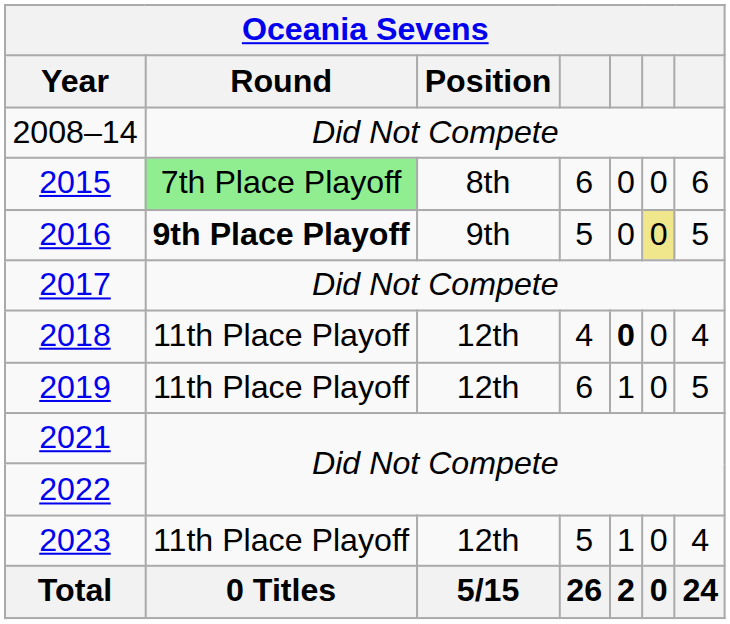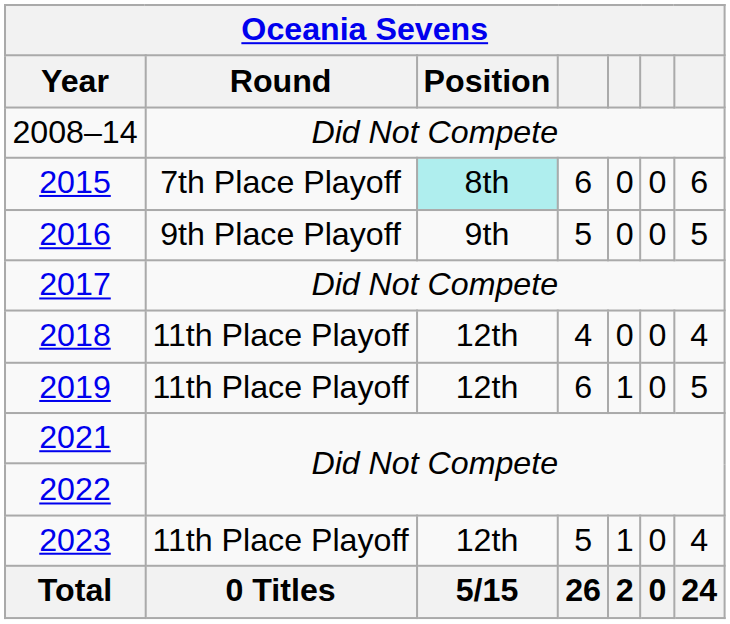2015 | Round: lightgreen background -> no background
2015 | Position: no background -> paleturquoise background
2016 | Round: bold -> normal
2016 | column 6: khaki background -> no background
2018 | column 5: bold -> normal
